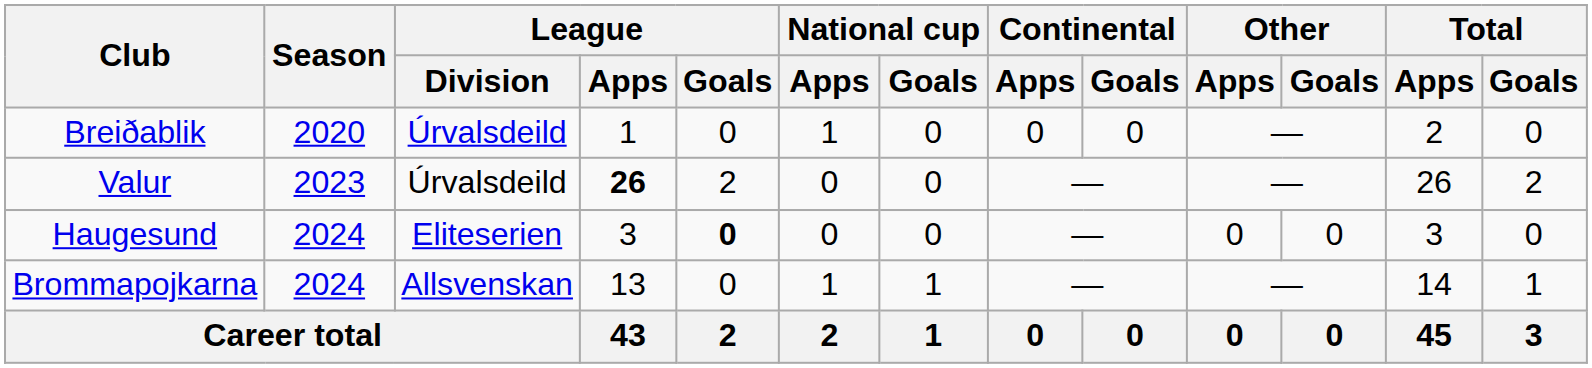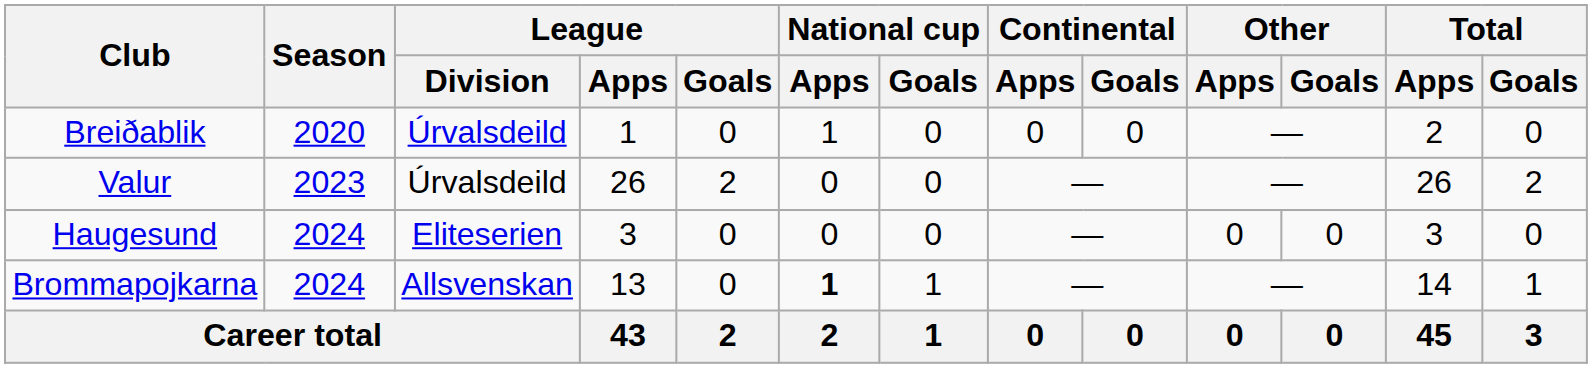Valur | League / Apps: bold -> normal
Haugesund | League / Goals: bold -> normal
Brommapojkarna | National cup / Apps: normal -> bold
